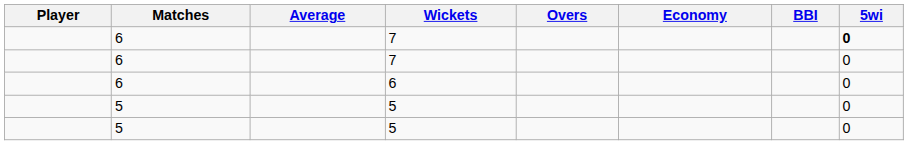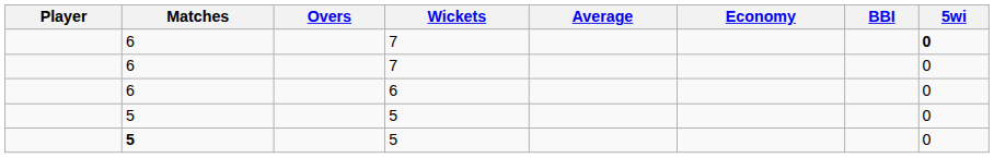columns swapped: Overs <-> Average
row 6 | Matches: normal -> bold
